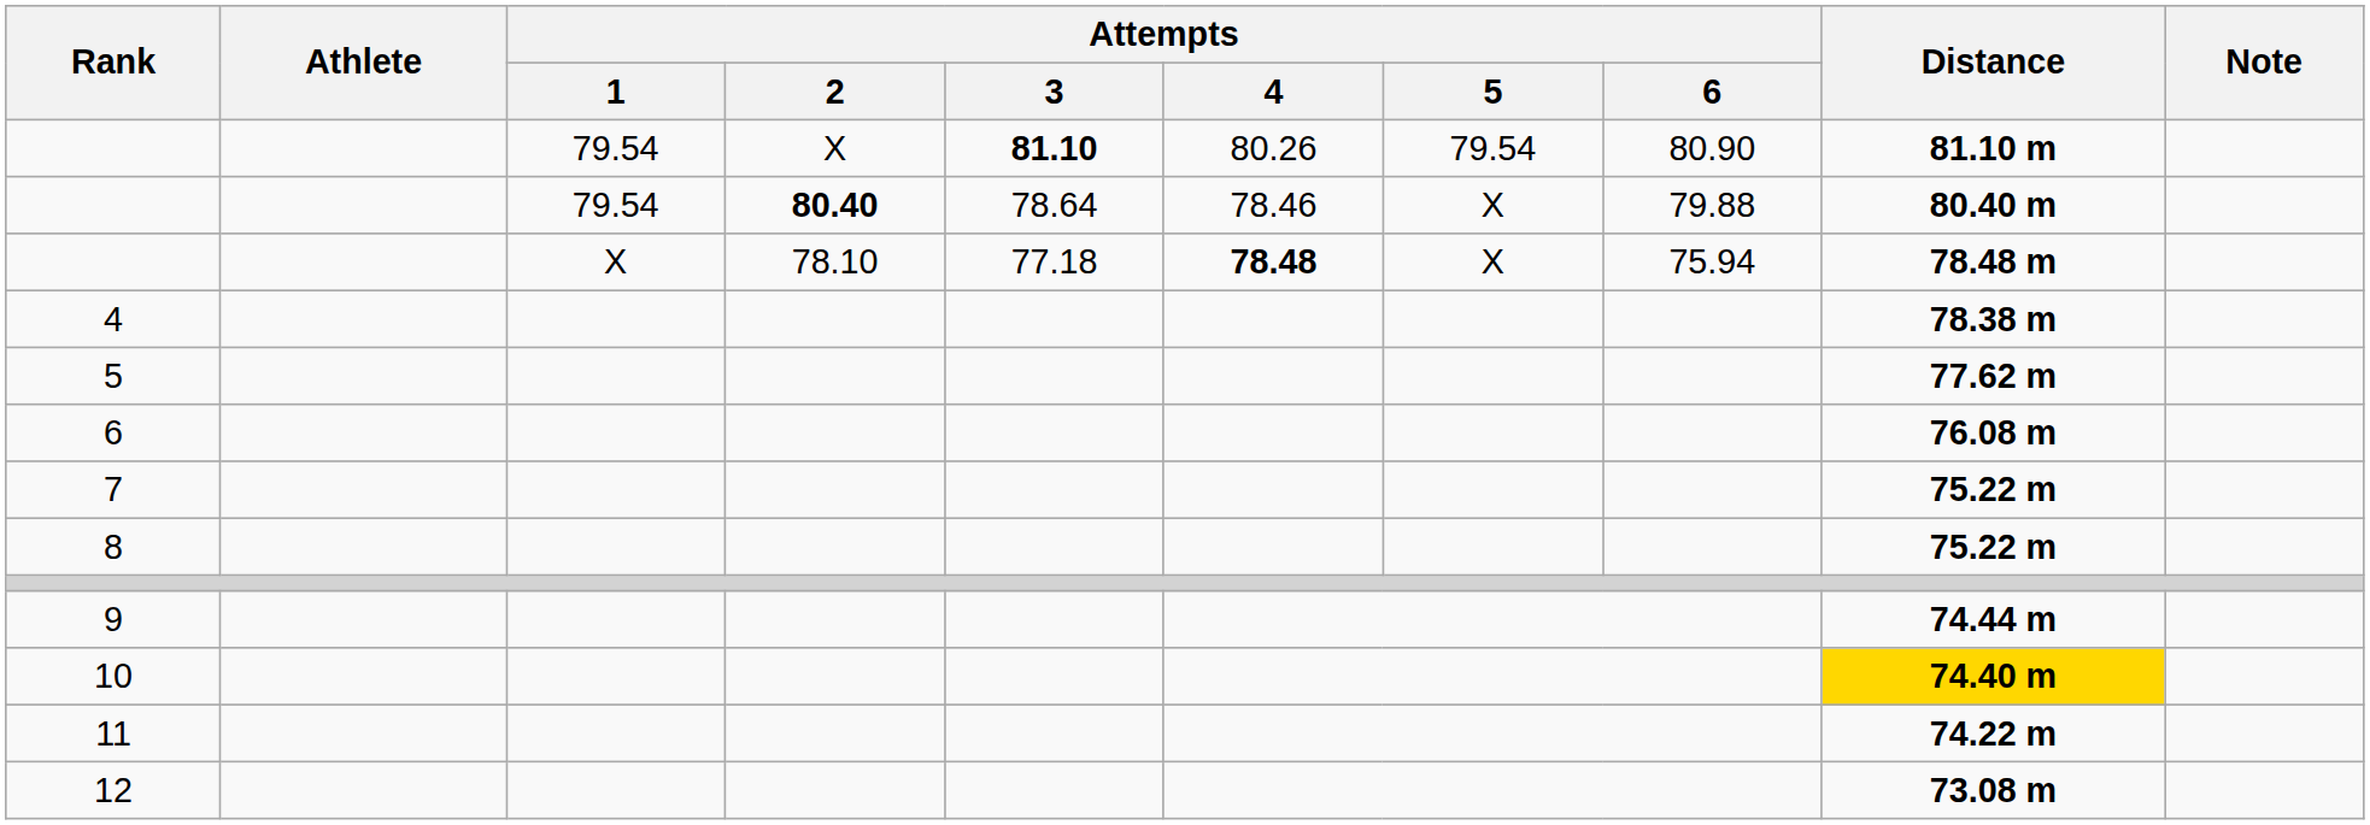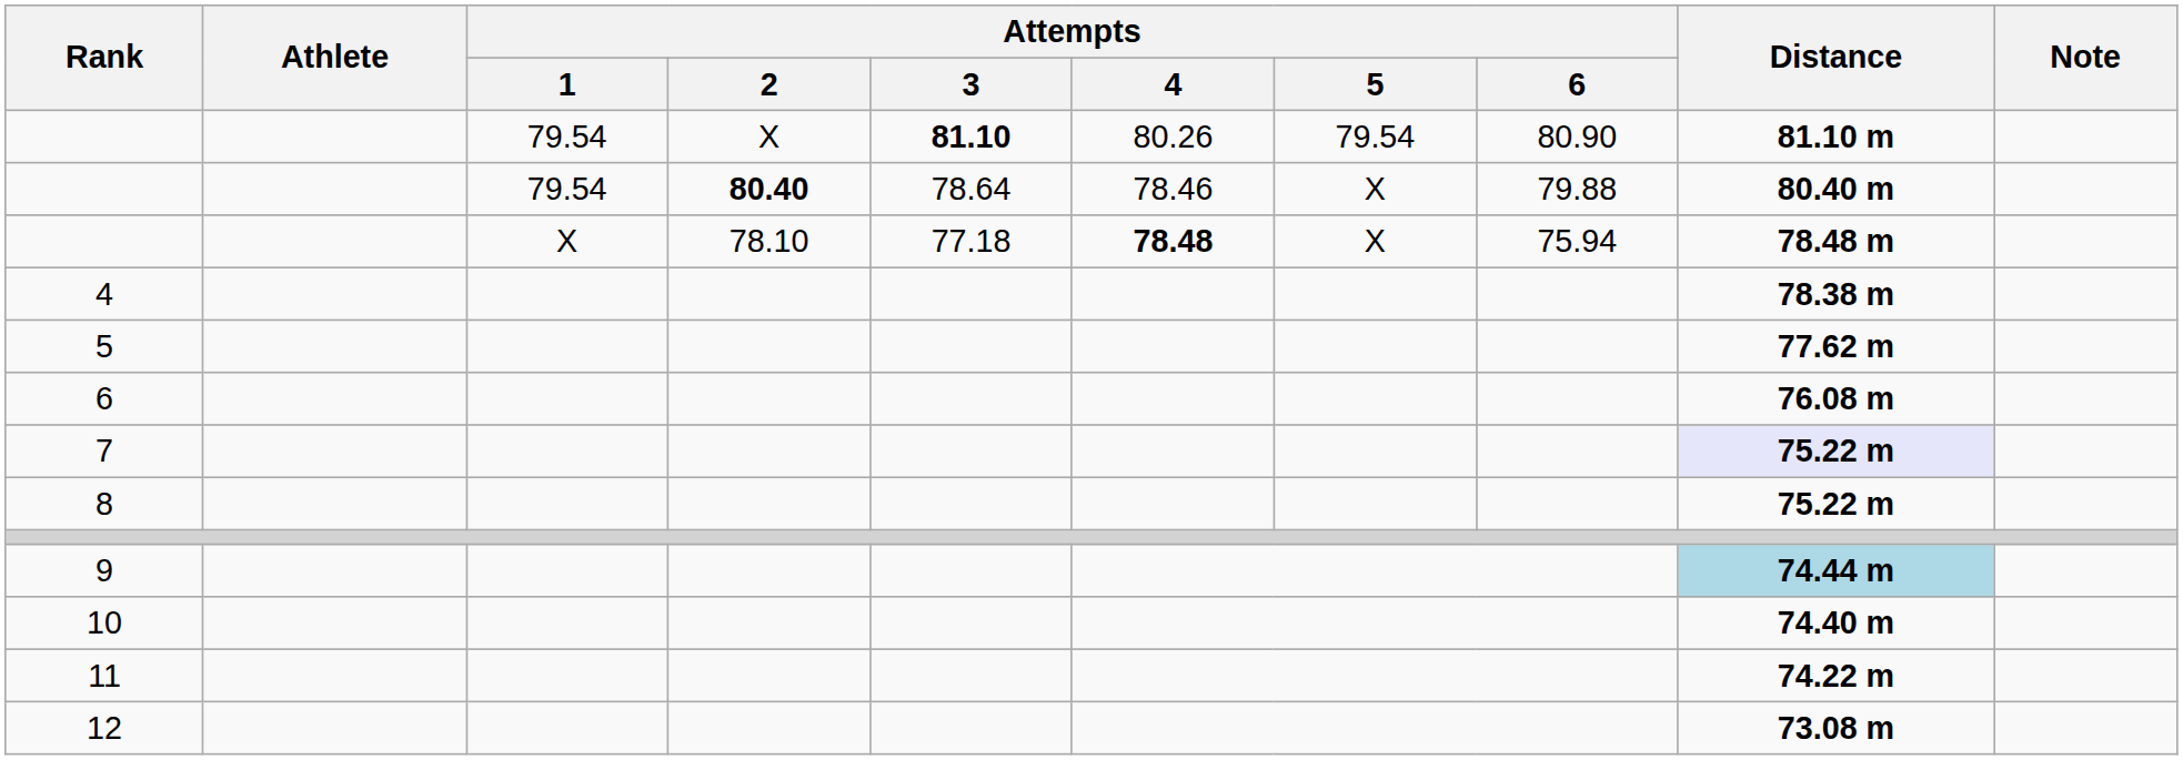7 | Distance: no background -> lavender background
9 | Distance: no background -> lightblue background
10 | Distance: gold background -> no background
